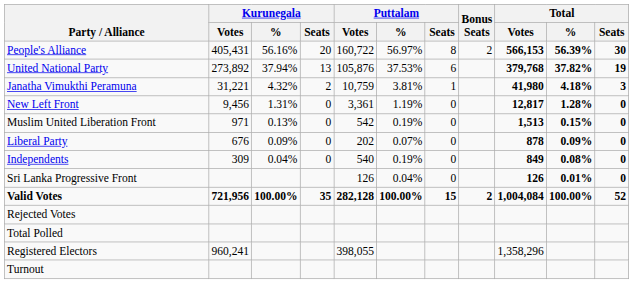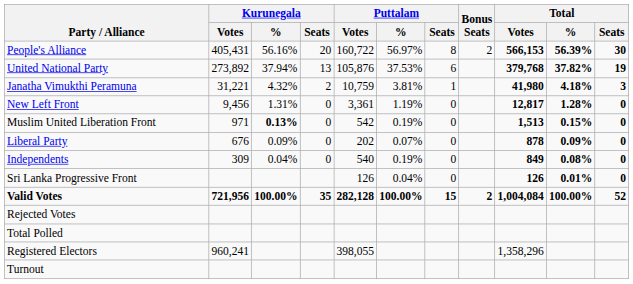Muslim United Liberation Front | Kurunegala / %: normal -> bold
